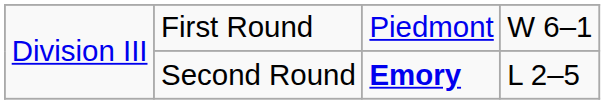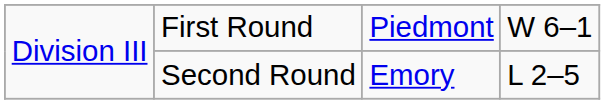Division III / Second Round | column 3: bold -> normal
